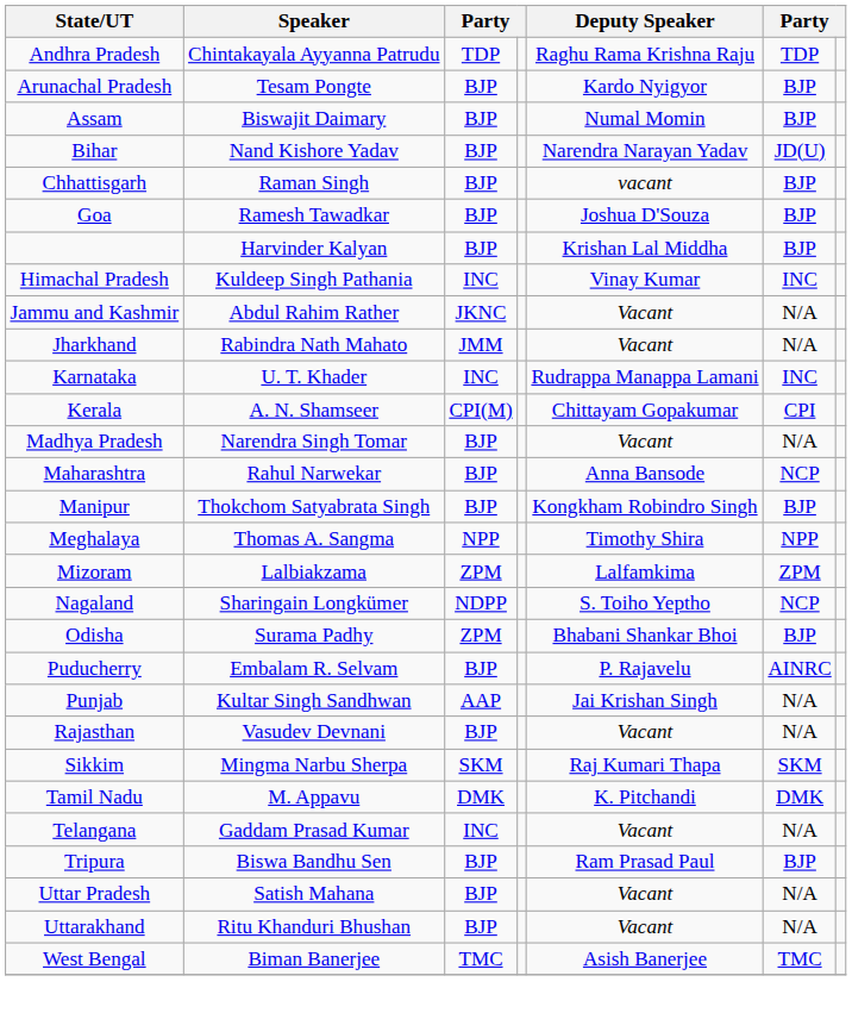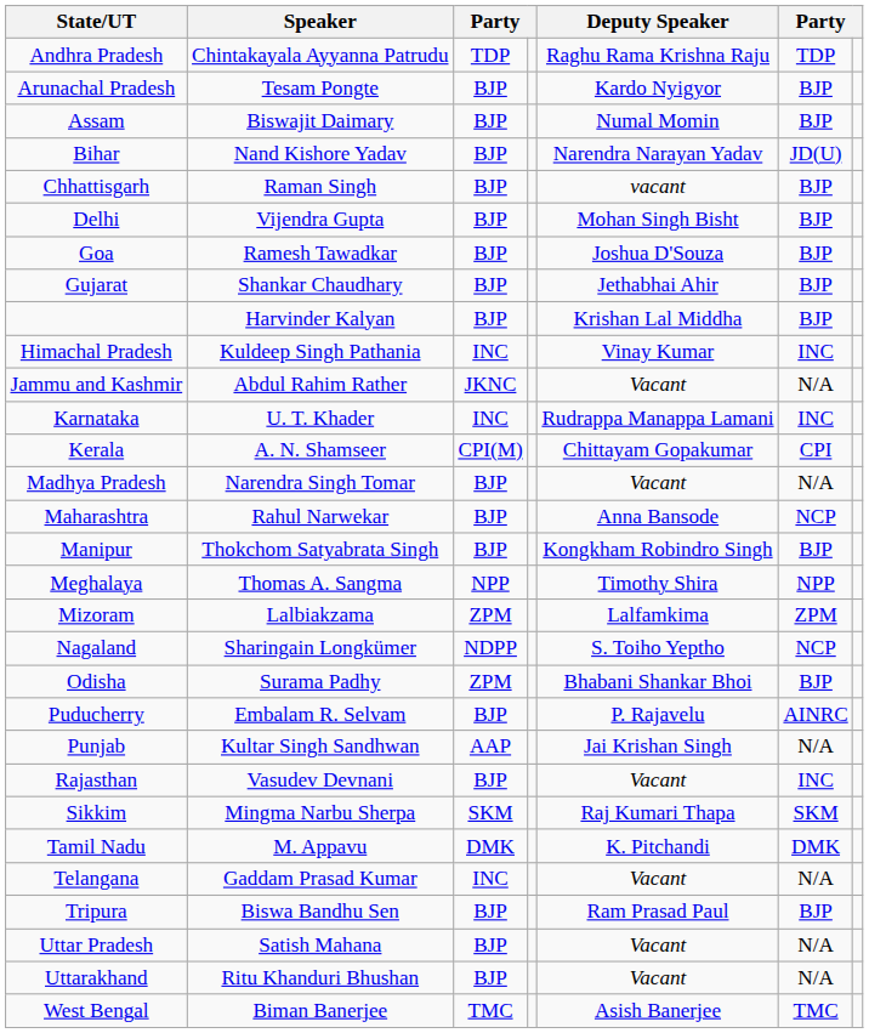+ row: Delhi | Vijendra Gupta | BJP | Mohan Singh Bisht | BJP
+ row: Gujarat | Shankar Chaudhary | BJP | Jethabhai Ahir | BJP
- row: Jharkhand | Rabindra Nath Mahato | JMM | Vacant | N/A
Rajasthan | column 6: N/A -> INC
